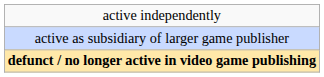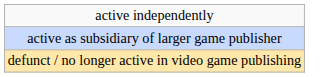row 3 | column 1: bold -> normal
